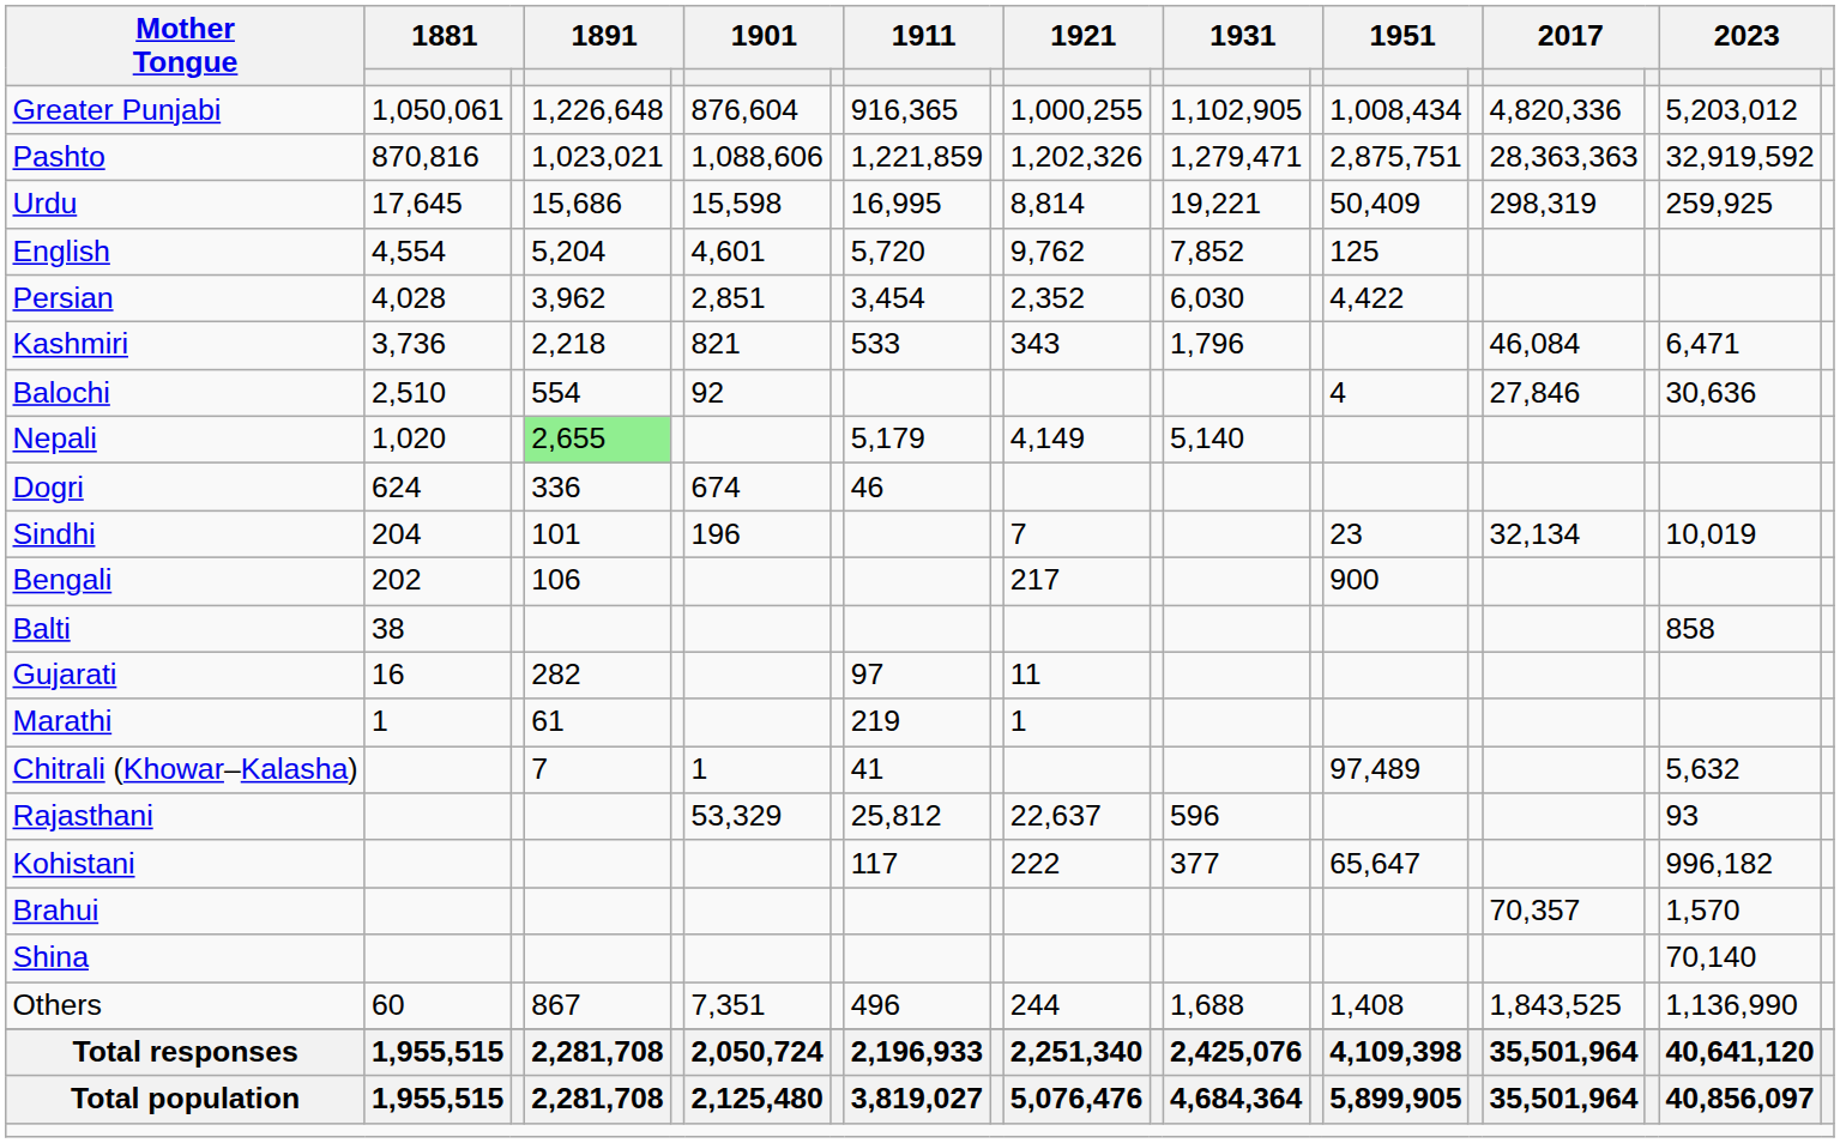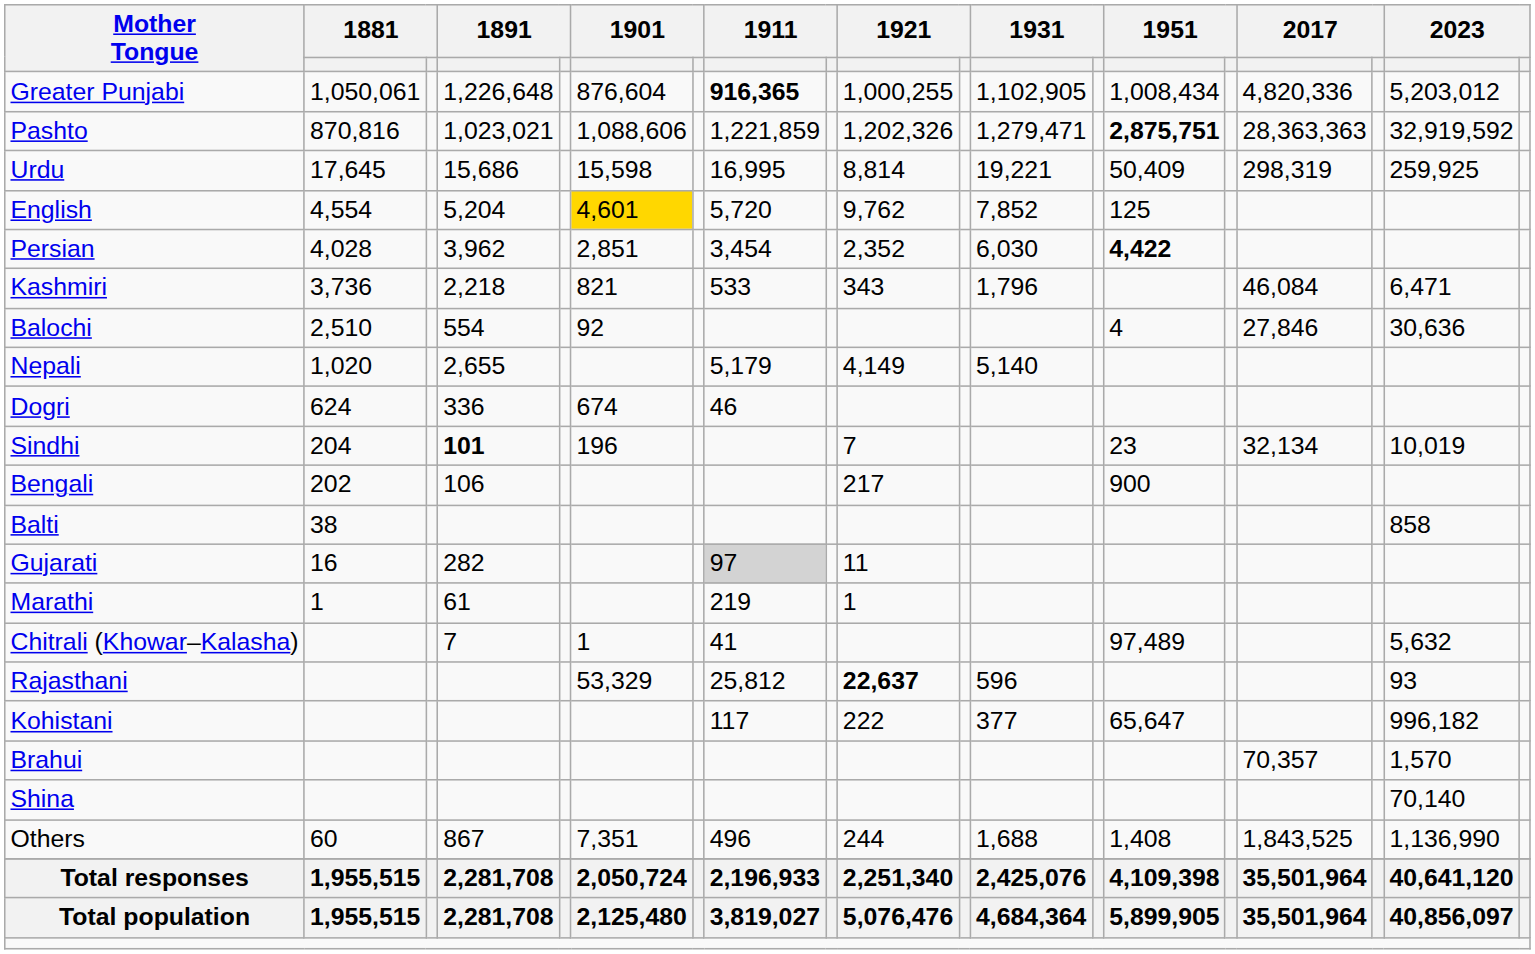Greater Punjabi | column 8: normal -> bold
Pashto | column 14: normal -> bold
English | column 6: no background -> gold background
Persian | column 14: normal -> bold
Nepali | column 4: lightgreen background -> no background
Sindhi | column 4: normal -> bold
Gujarati | column 8: no background -> lightgrey background
Rajasthani | column 10: normal -> bold
